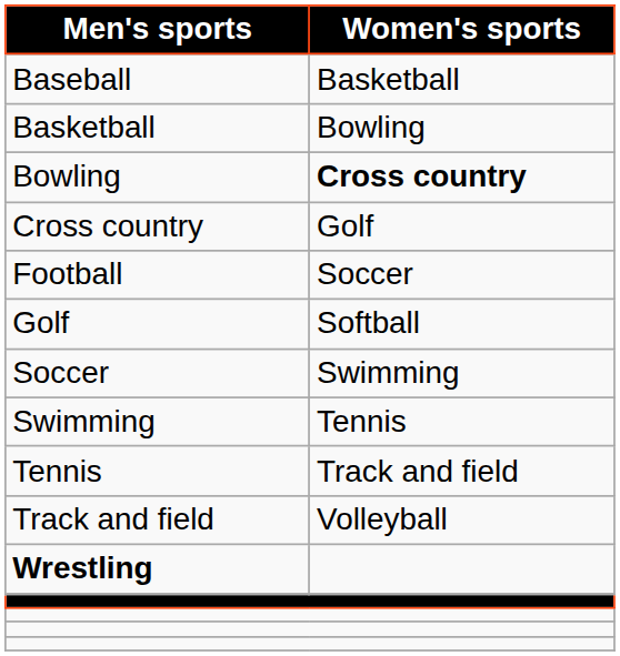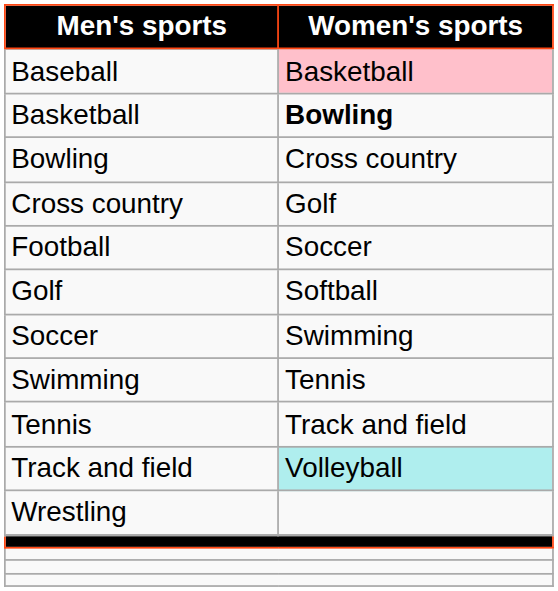row 2 | Women's sports: no background -> pink background
row 3 | Women's sports: normal -> bold
row 4 | Women's sports: bold -> normal
row 11 | Women's sports: no background -> paleturquoise background
row 12 | Men's sports: bold -> normal
